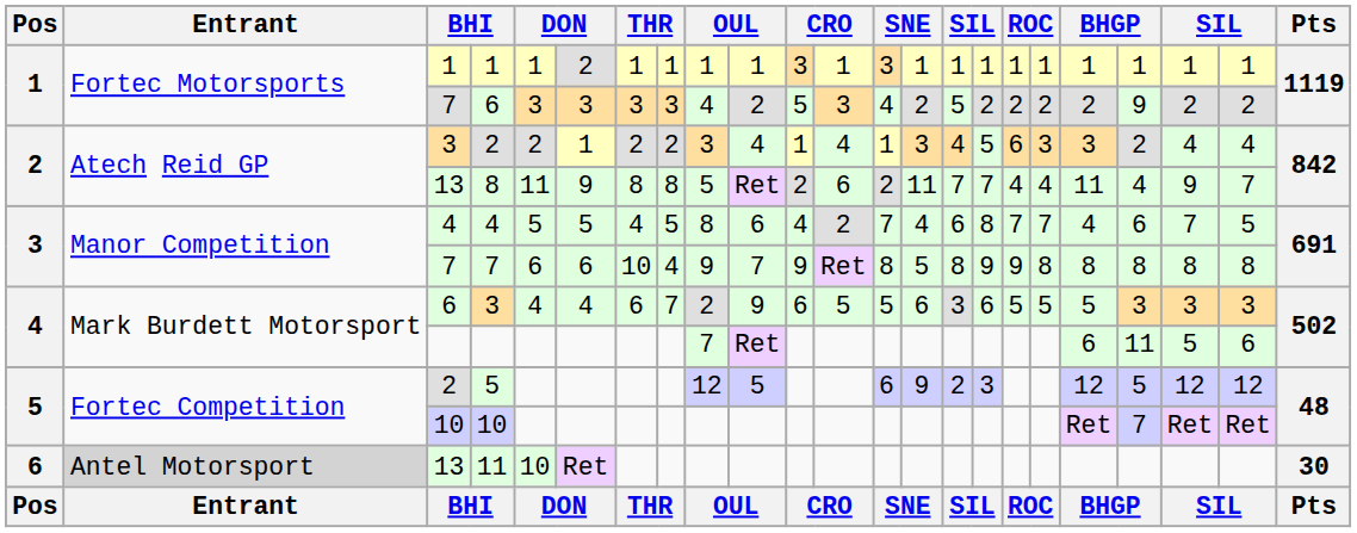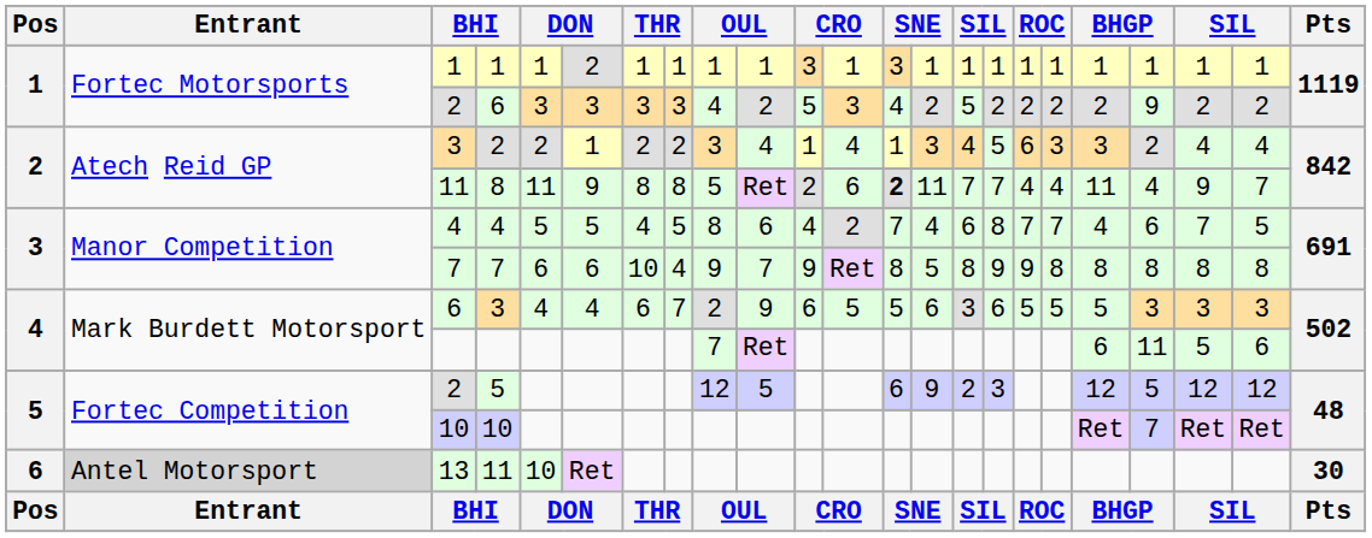row 3 | column 3: 7 -> 2
row 5 | column 3: 13 -> 11
row 5 | column 13: normal -> bold
